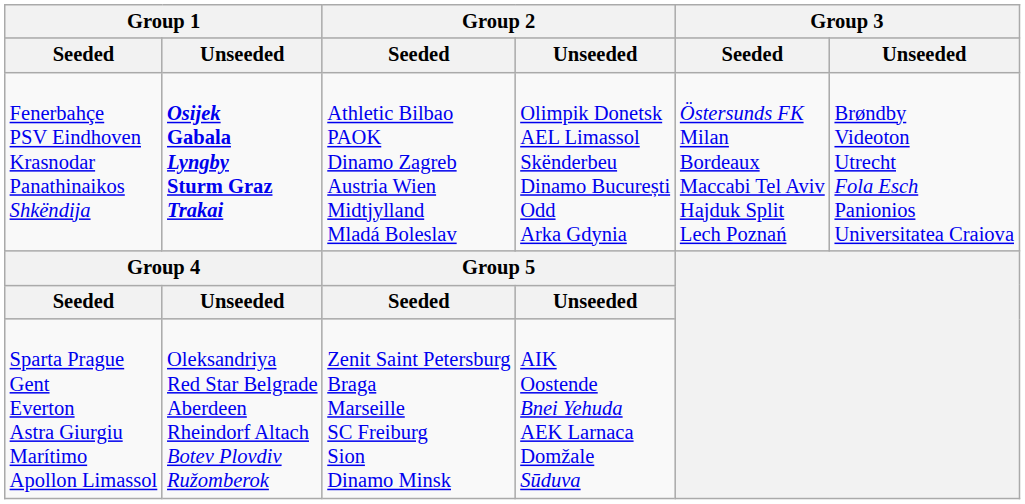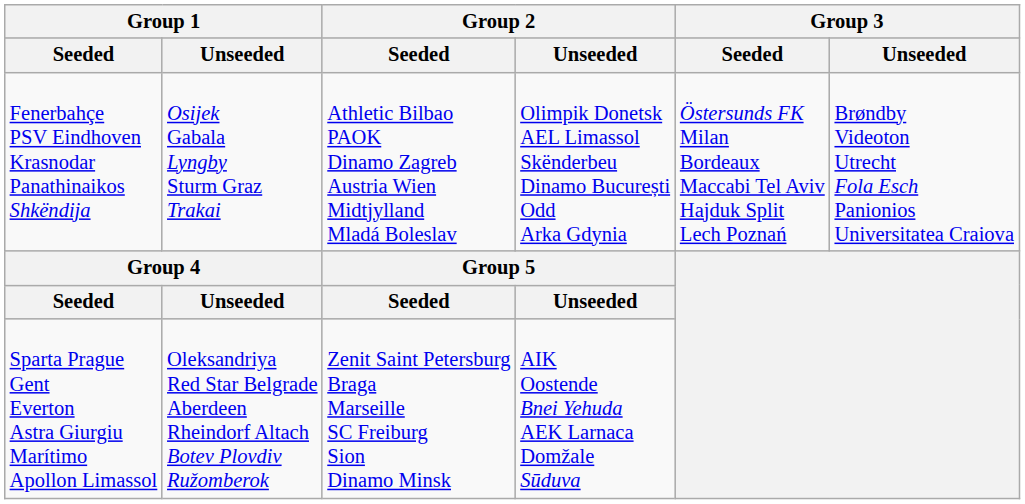Fenerbahçe PSV Eindhoven Krasnodar Panathinaikos Shkëndija | Group 1 / Unseeded: bold -> normal
